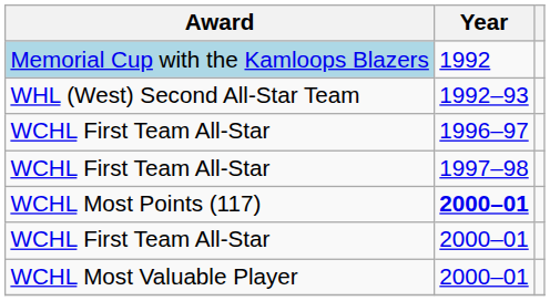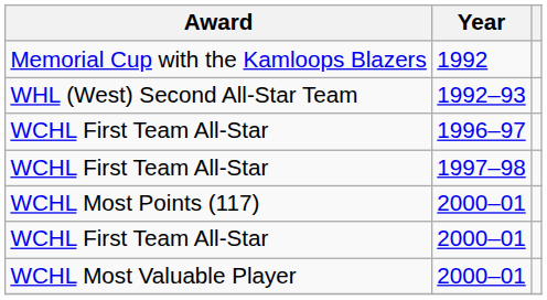Memorial Cup with the Kamloops Blazers | Award: lightblue background -> no background
WCHL Most Points (117) | Year: bold -> normal
